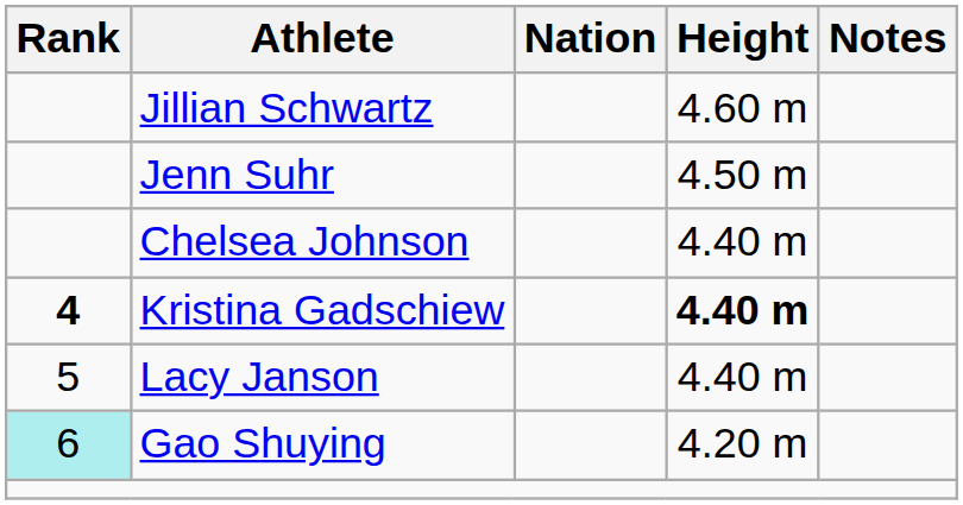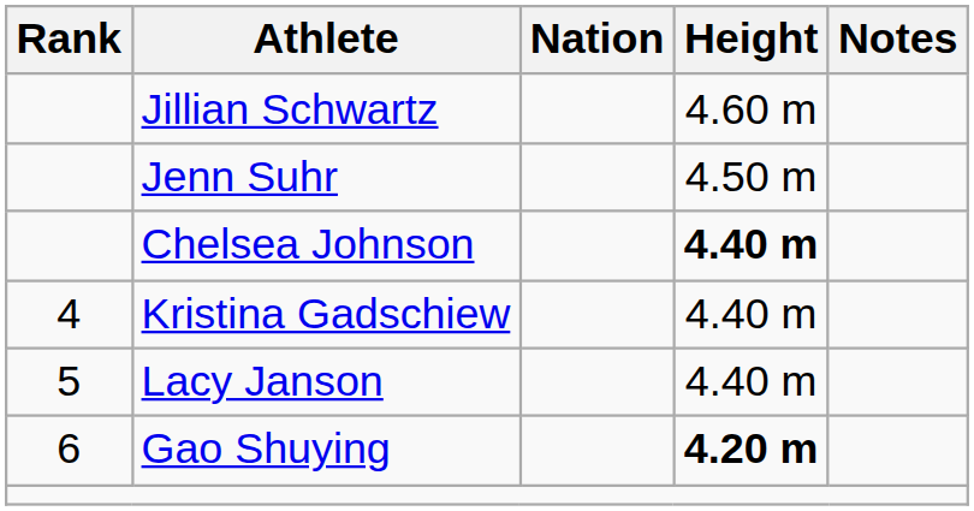Chelsea Johnson | Height: normal -> bold
Kristina Gadschiew | Rank: bold -> normal
Kristina Gadschiew | Height: bold -> normal
Gao Shuying | Rank: paleturquoise background -> no background
Gao Shuying | Height: normal -> bold
